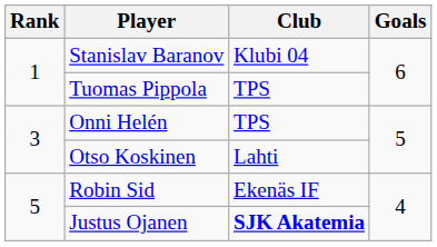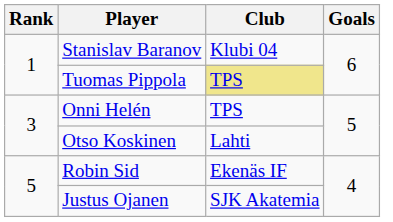Tuomas Pippola | Club: no background -> khaki background
Justus Ojanen | Club: bold -> normal
